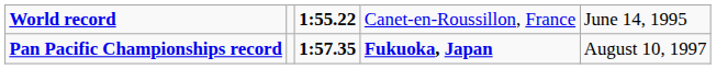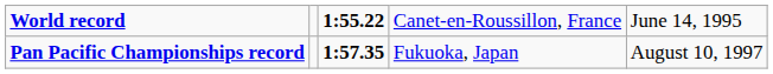Pan Pacific Championships record | column 4: bold -> normal
